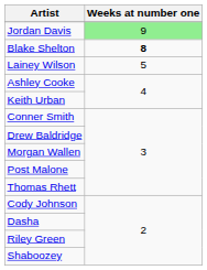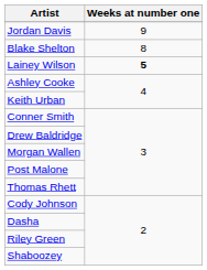Jordan Davis | Weeks at number one: lightgreen background -> no background
Blake Shelton | Weeks at number one: bold -> normal
Lainey Wilson | Weeks at number one: normal -> bold
